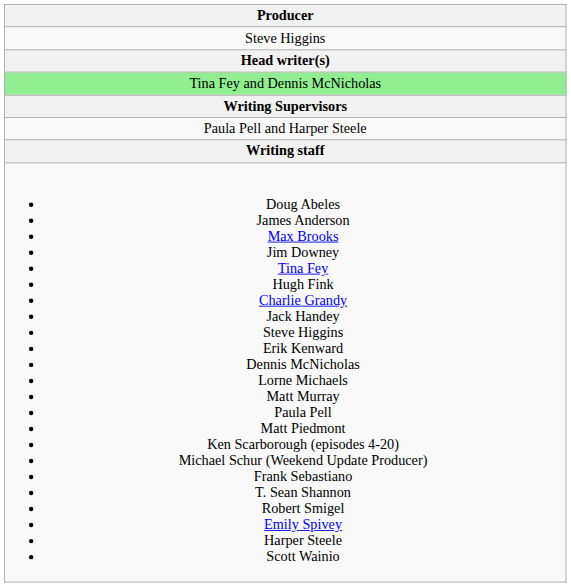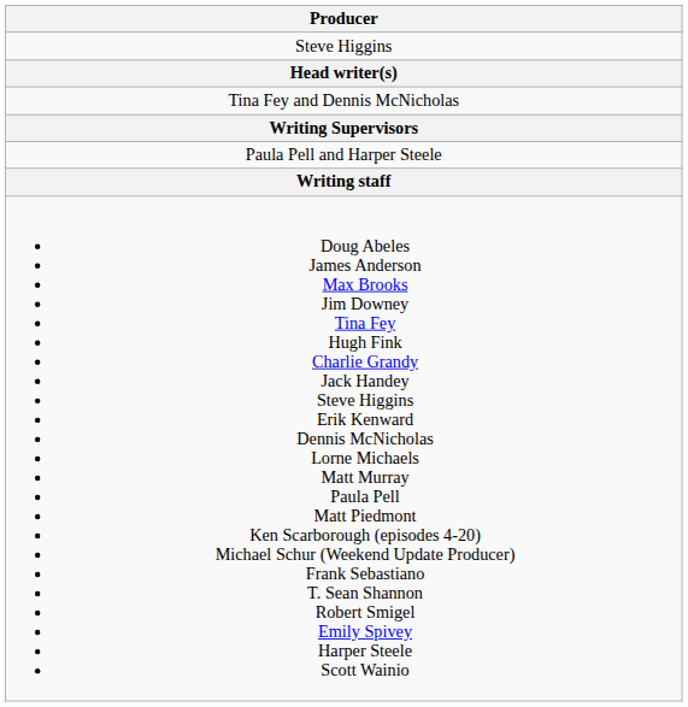row 4 | column 1: lightgreen background -> no background
